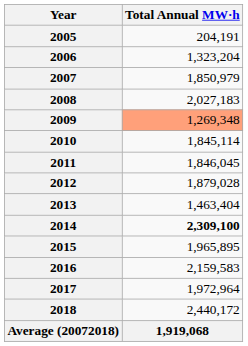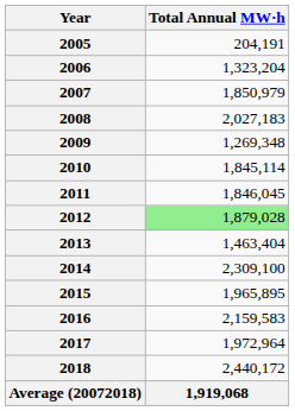2009 | Total Annual MW·h: lightsalmon background -> no background
2012 | Total Annual MW·h: no background -> lightgreen background
2014 | Total Annual MW·h: bold -> normal
